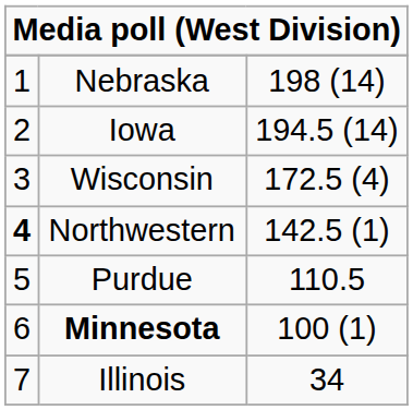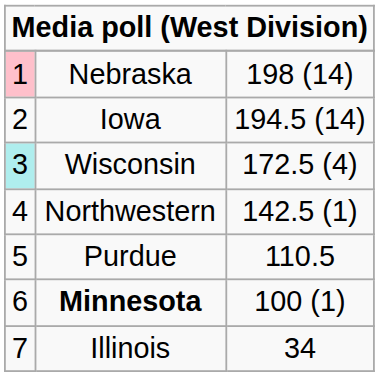Nebraska | column 1: no background -> pink background
Wisconsin | column 1: no background -> paleturquoise background
Northwestern | column 1: bold -> normal
